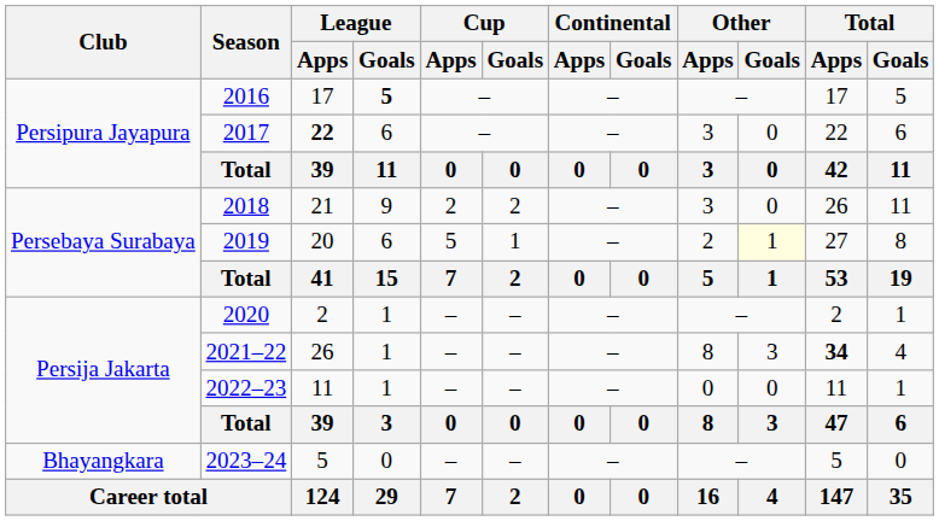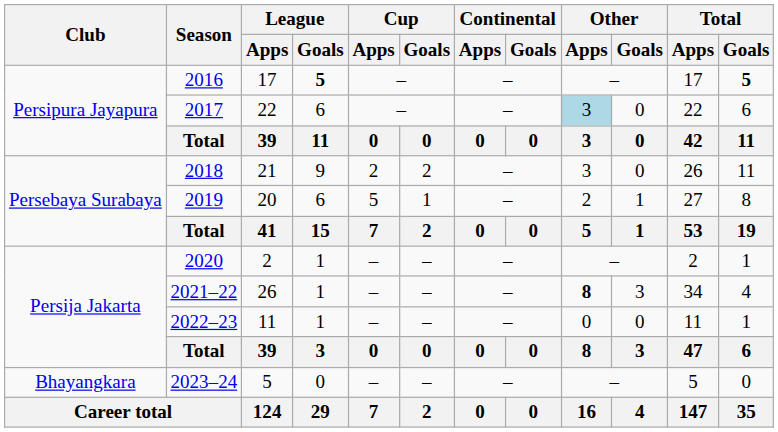2016 | Total / Goals: normal -> bold
2017 | League / Apps: bold -> normal
2017 | Other / Apps: no background -> lightblue background
2019 | Other / Goals: lightyellow background -> no background
2021–22 | Other / Apps: normal -> bold
2021–22 | Total / Apps: bold -> normal
